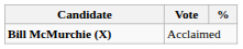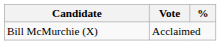Bill McMurchie (X) | Candidate: bold -> normal
